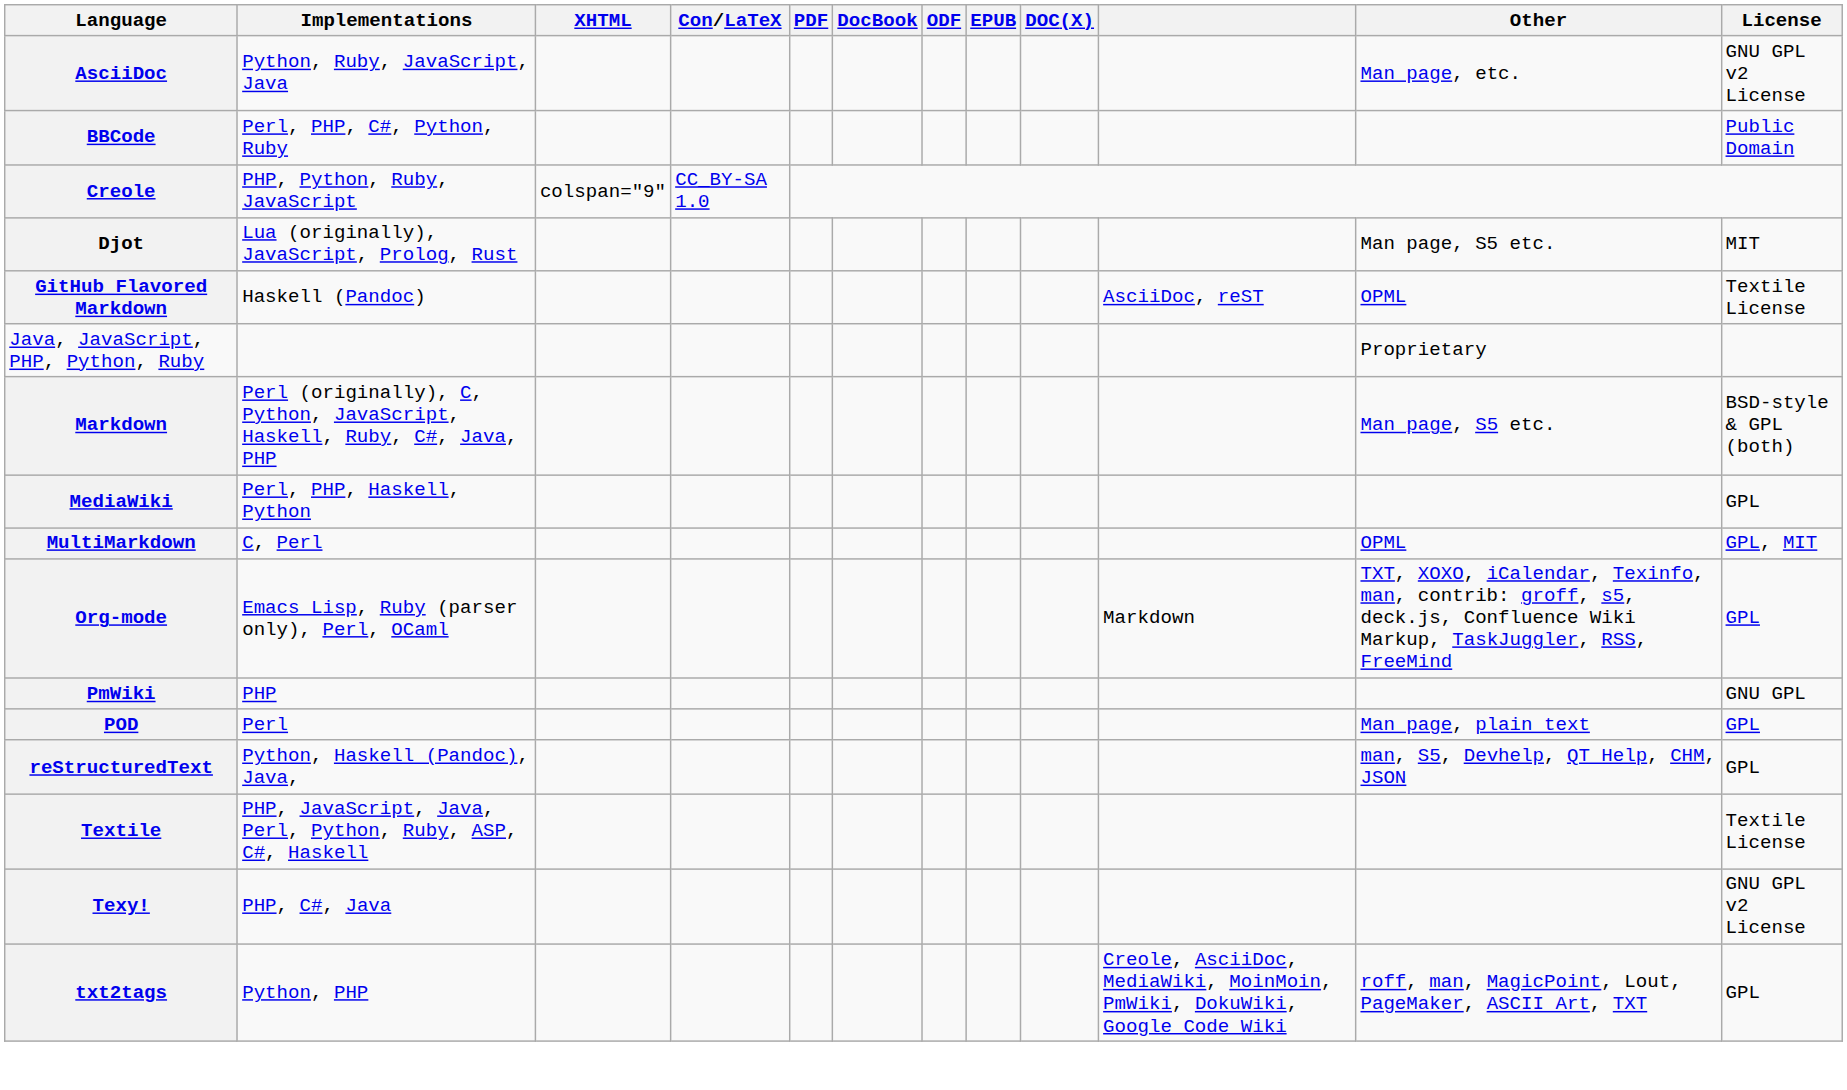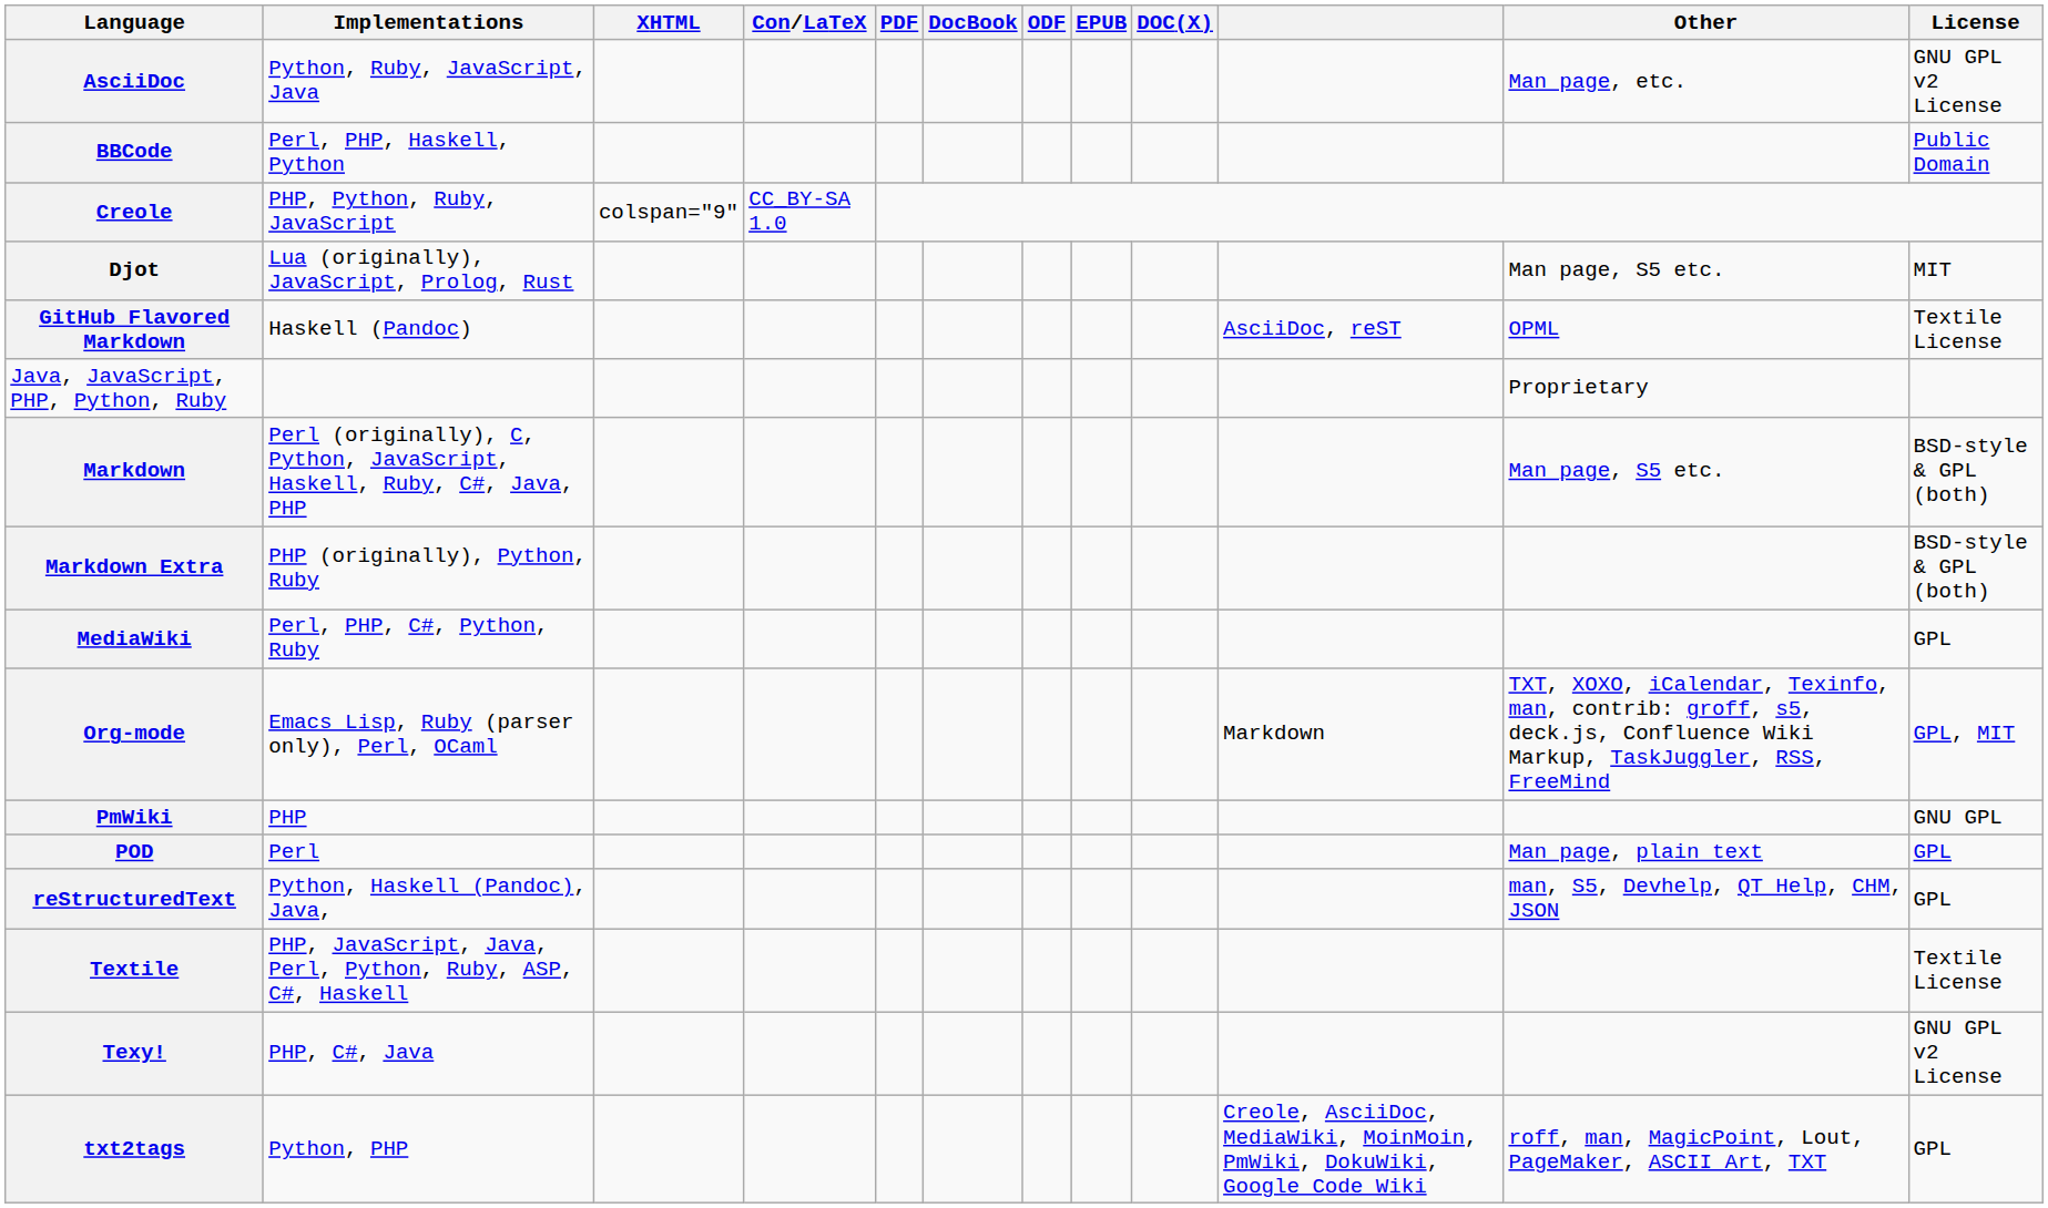BBCode | Implementations: Perl, PHP, C#, Python, Ruby -> Perl, PHP, Haskell, Python
+ row: Markdown Extra | PHP (originally), Python, Ruby | BSD-style & GPL (both)
MediaWiki | Implementations: Perl, PHP, Haskell, Python -> Perl, PHP, C#, Python, Ruby
- row: MultiMarkdown | C, Perl | OPML | GPL, MIT
Org-mode | License: GPL -> GPL, MIT
